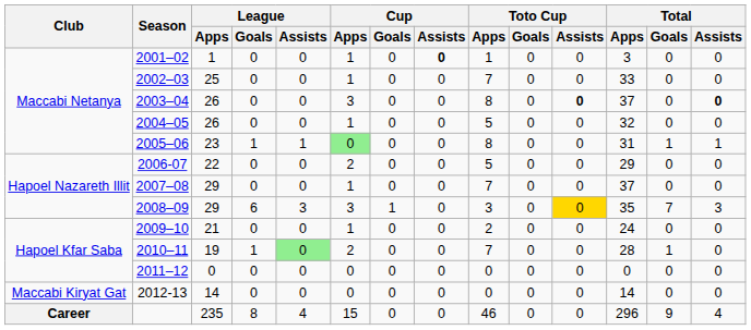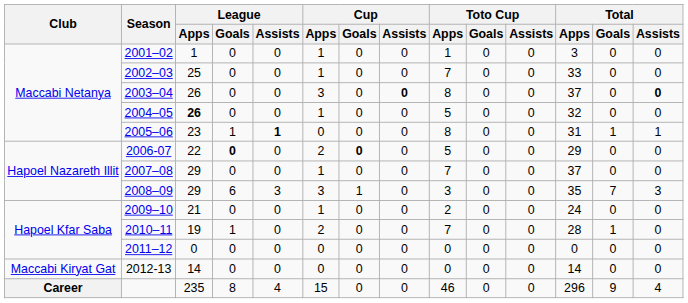2001–02 | Cup / Assists: bold -> normal
2003–04 | Cup / Assists: normal -> bold
2003–04 | Toto Cup / Assists: bold -> normal
2004–05 | League / Apps: normal -> bold
2005–06 | League / Assists: normal -> bold
2005–06 | Cup / Apps: lightgreen background -> no background
2006-07 | League / Goals: normal -> bold
2006-07 | Cup / Goals: normal -> bold
2008–09 | Toto Cup / Assists: gold background -> no background
2010–11 | League / Assists: lightgreen background -> no background
